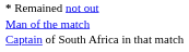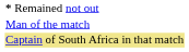row 3 | column 1: no background -> khaki background
